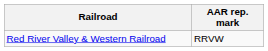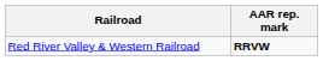Red River Valley & Western Railroad | AAR rep. mark: normal -> bold
